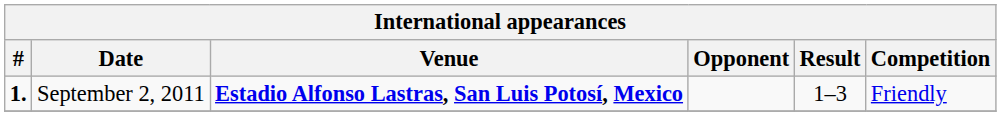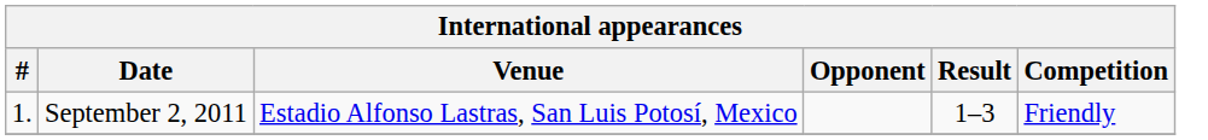September 2, 2011 | #: bold -> normal
September 2, 2011 | Venue: bold -> normal
